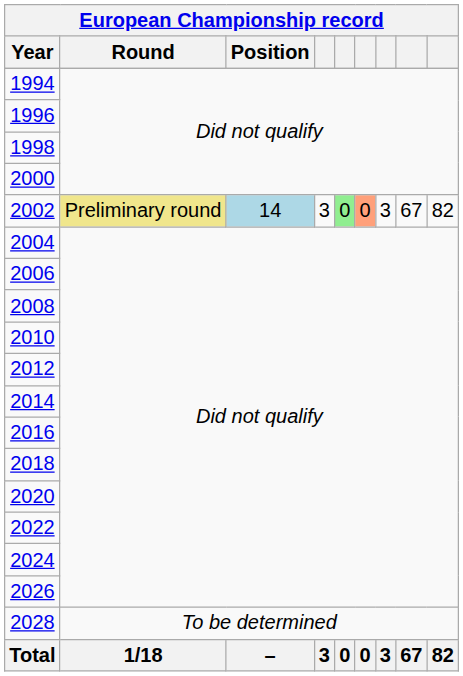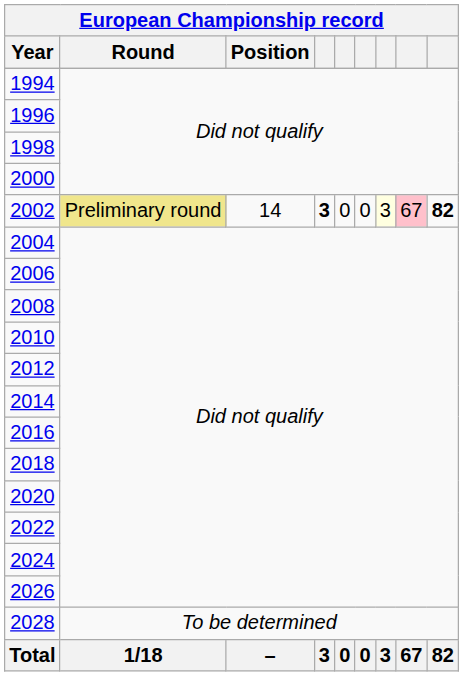2002 | Position: lightblue background -> no background
2002 | column 4: normal -> bold
2002 | column 5: lightgreen background -> no background
2002 | column 6: lightsalmon background -> no background
2002 | column 7: no background -> lightyellow background
2002 | column 8: no background -> pink background
2002 | column 9: normal -> bold
